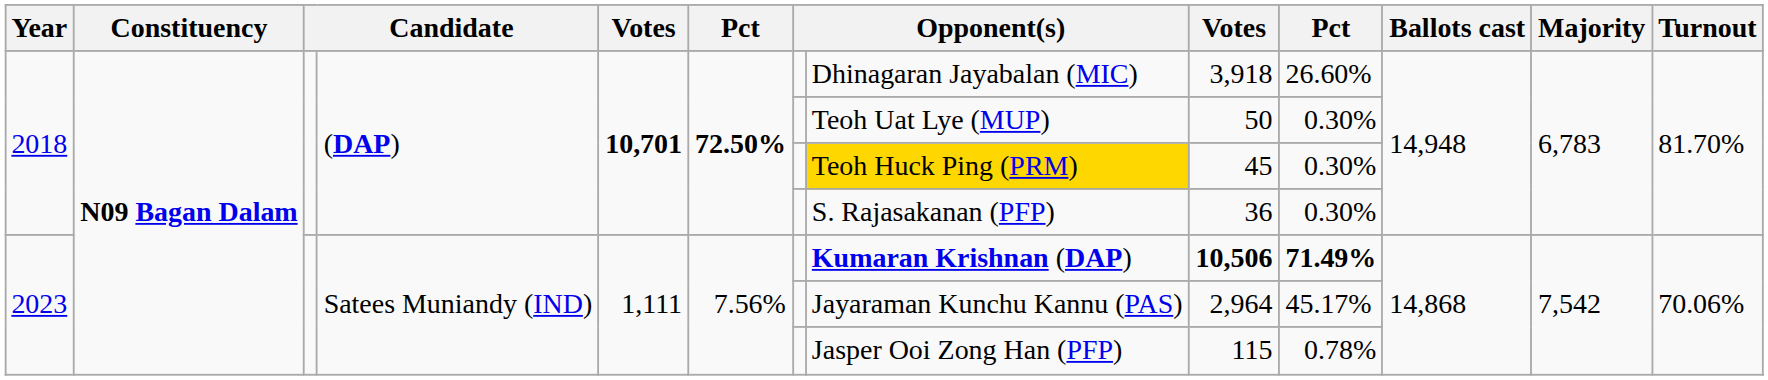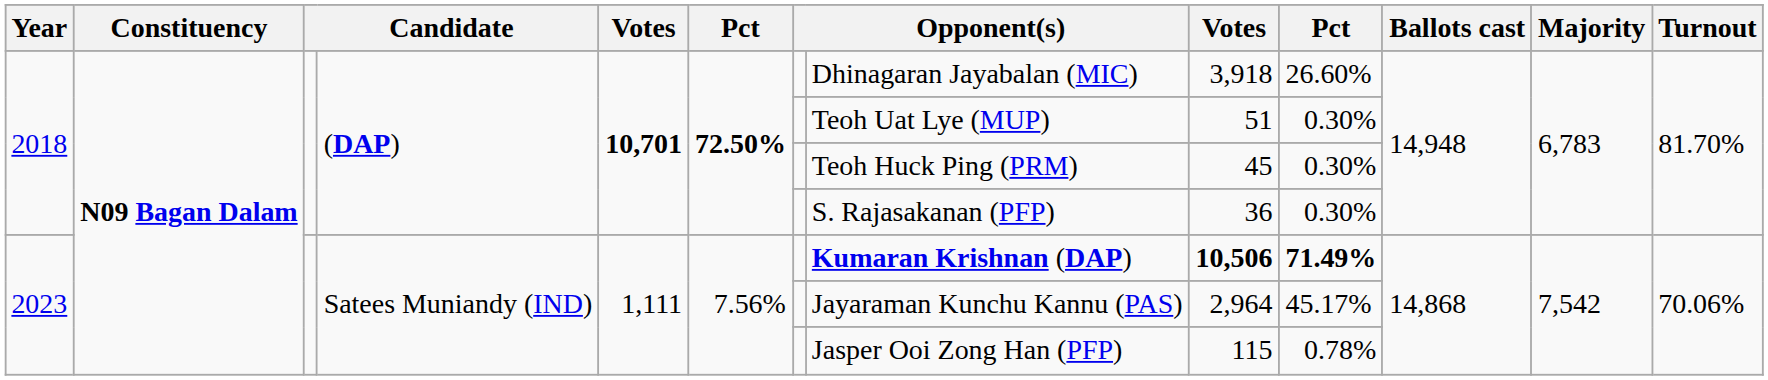row 3 | column 9: 50 -> 51
row 4 | column 8: gold background -> no background
